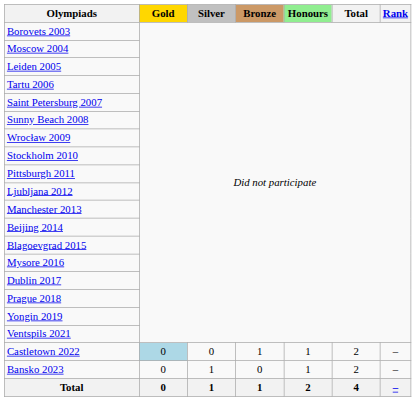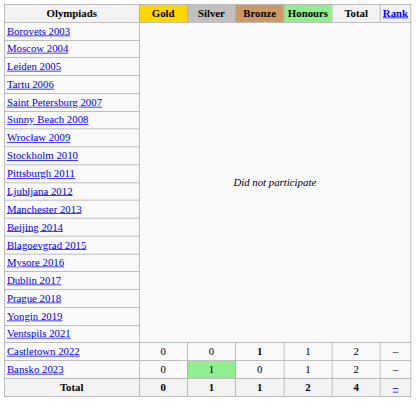Castletown 2022 | Gold: lightblue background -> no background
Castletown 2022 | Bronze: normal -> bold
Bansko 2023 | Silver: no background -> lightgreen background
